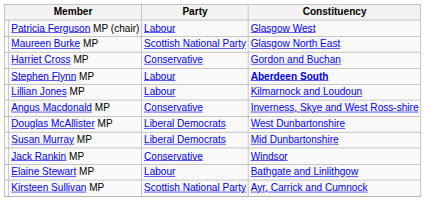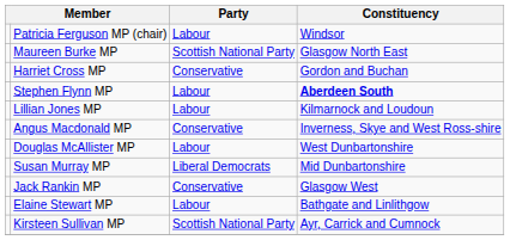Patricia Ferguson MP (chair) | Constituency: Glasgow West -> Windsor
Douglas McAllister MP | Party: Liberal Democrats -> Labour
Jack Rankin MP | Constituency: Windsor -> Glasgow West
